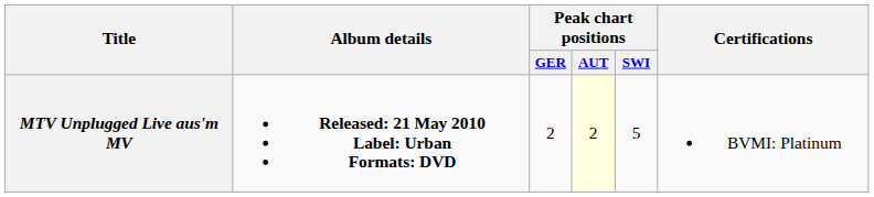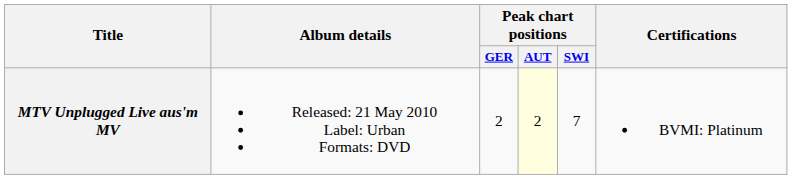MTV Unplugged Live aus'm MV | Album details: bold -> normal
MTV Unplugged Live aus'm MV | Peak chart positions / SWI: 5 -> 7
